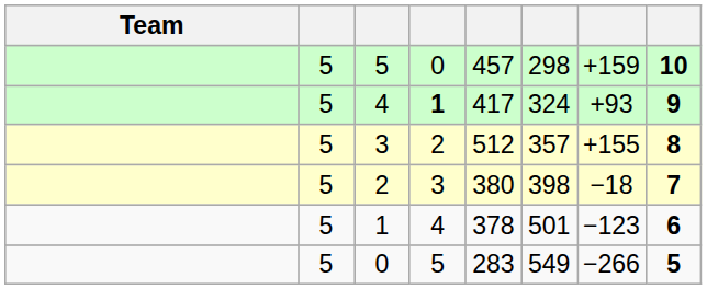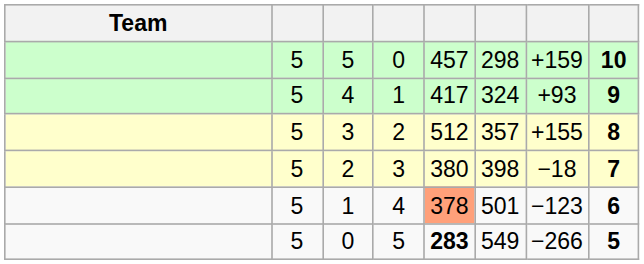row 3 | column 4: bold -> normal
row 6 | column 5: no background -> lightsalmon background
row 7 | column 5: normal -> bold
